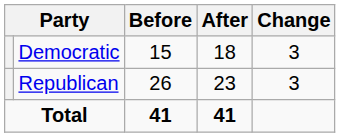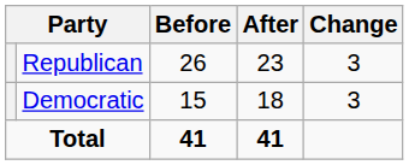rows swapped: Republican <-> Democratic
